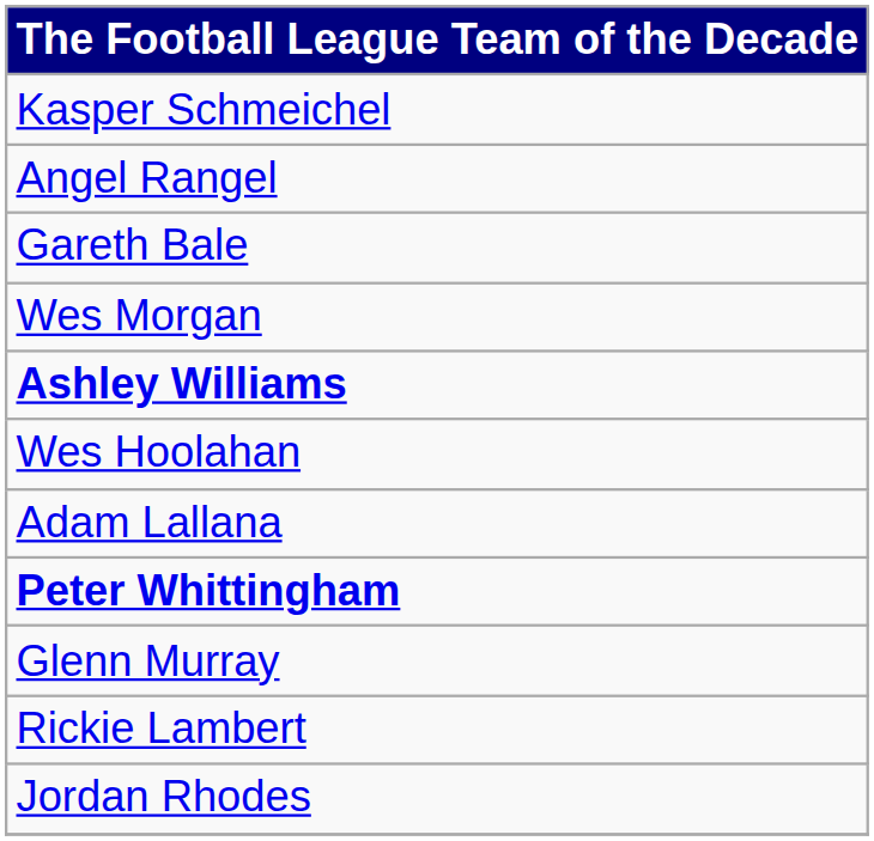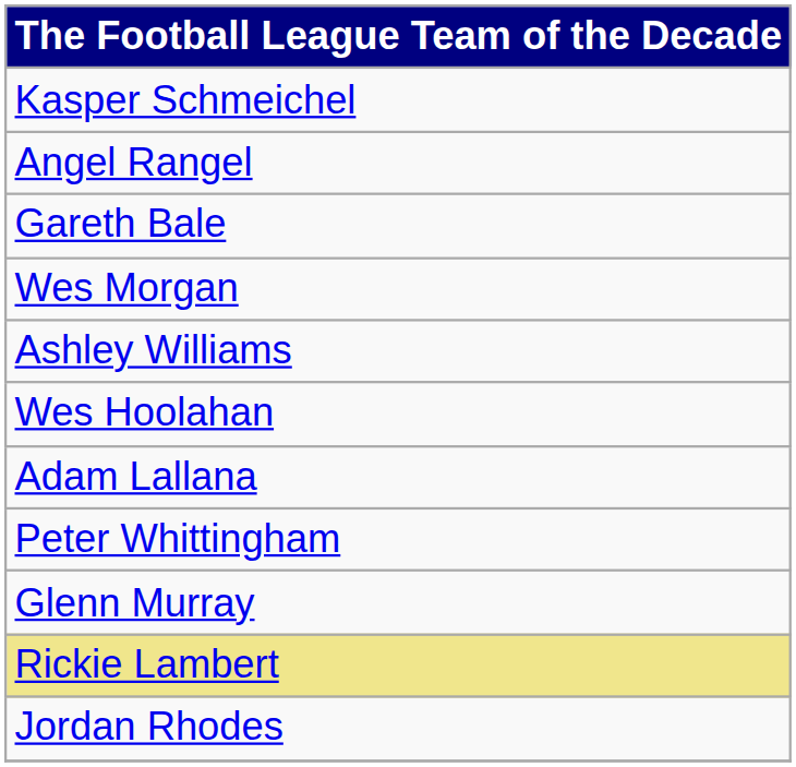Ashley Williams | column 1: bold -> normal
Peter Whittingham | column 1: bold -> normal
Rickie Lambert | column 1: no background -> khaki background
